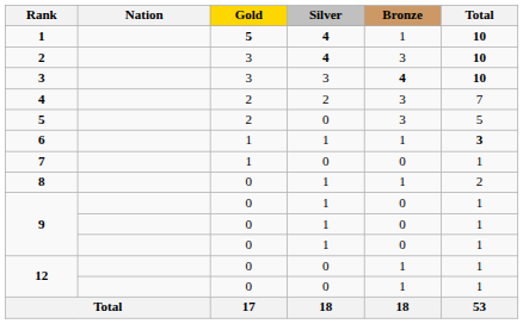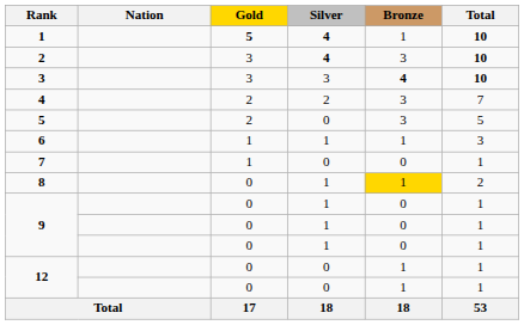6 | Total: bold -> normal
8 | Bronze: no background -> gold background
